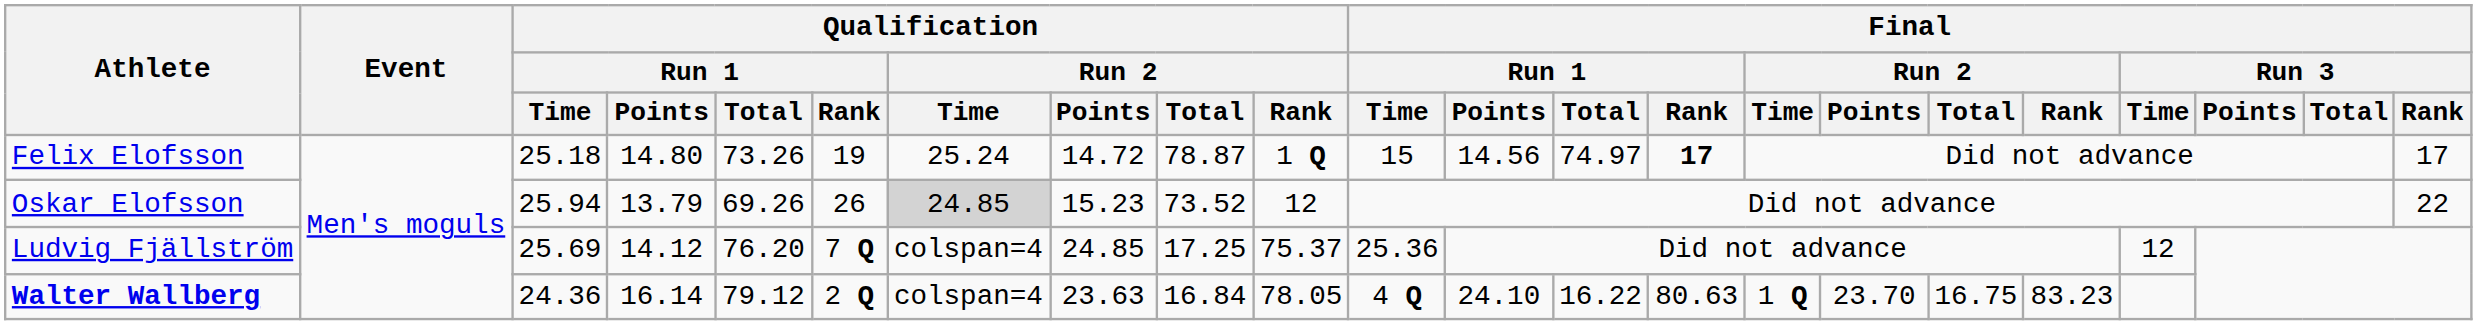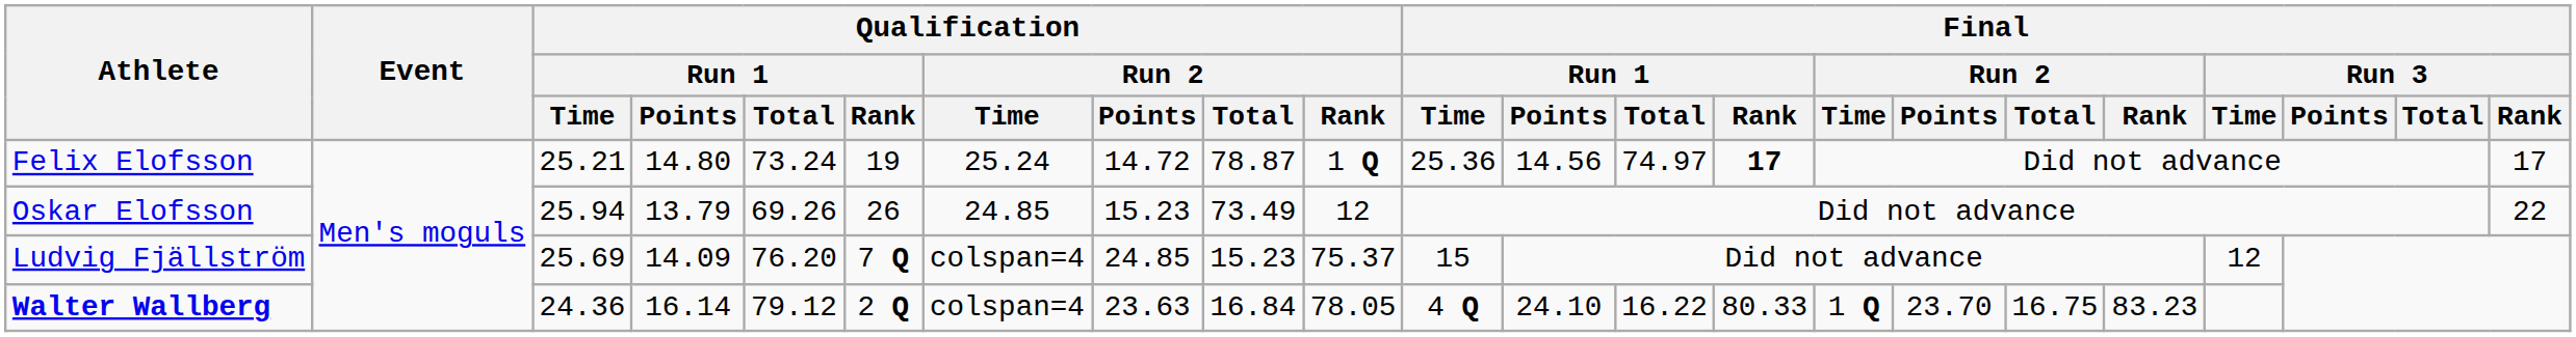Felix Elofsson | Qualification / Run 1 / Time: 25.18 -> 25.21
Felix Elofsson | Qualification / Run 1 / Total: 73.26 -> 73.24
Felix Elofsson | Final / Run 1 / Time: 15 -> 25.36
Oskar Elofsson | Qualification / Run 2 / Time: lightgrey background -> no background
Oskar Elofsson | Qualification / Run 2 / Total: 73.52 -> 73.49
Ludvig Fjällström | Qualification / Run 1 / Points: 14.12 -> 14.09
Ludvig Fjällström | Qualification / Run 2 / Total: 17.25 -> 15.23
Ludvig Fjällström | Final / Run 1 / Time: 25.36 -> 15
Walter Wallberg | Final / Run 1 / Rank: 80.63 -> 80.33
